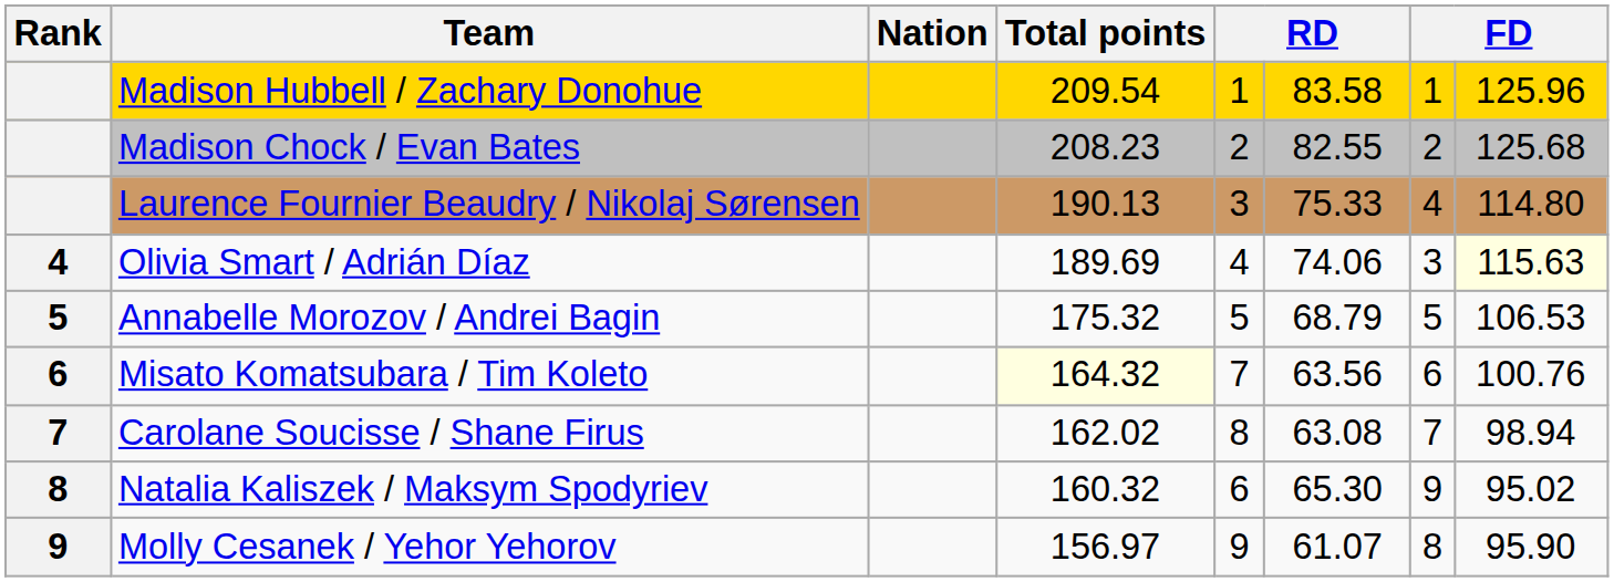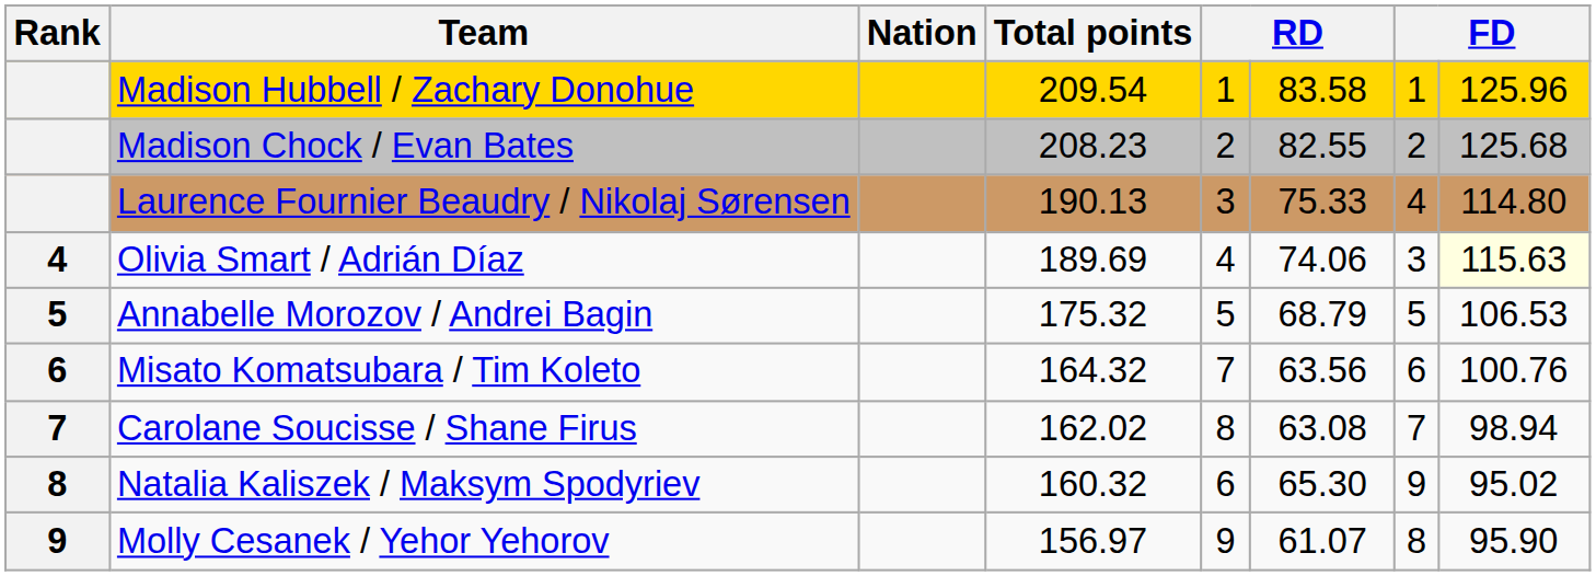Misato Komatsubara / Tim Koleto | Total points: lightyellow background -> no background
